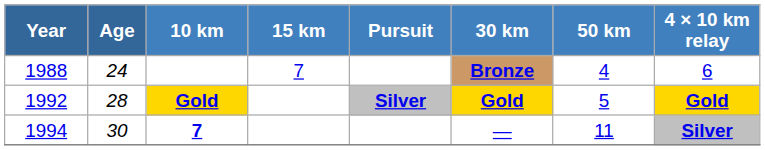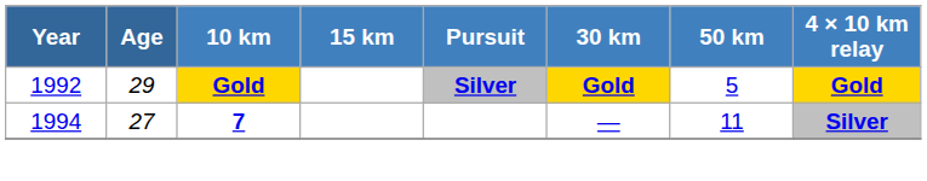- row: 1988 | 24 | 7 | Bronze | 4 | 6
1992 | Age: 28 -> 29
1994 | Age: 30 -> 27
